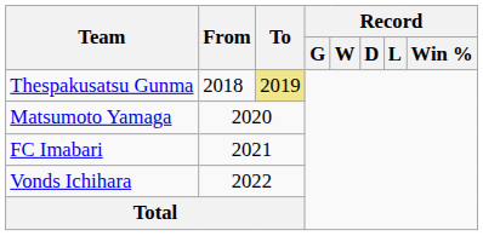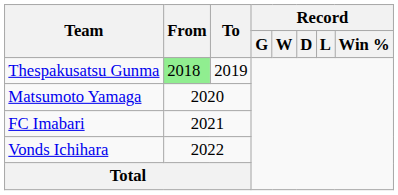Thespakusatsu Gunma | From: no background -> lightgreen background
Thespakusatsu Gunma | To: khaki background -> no background
